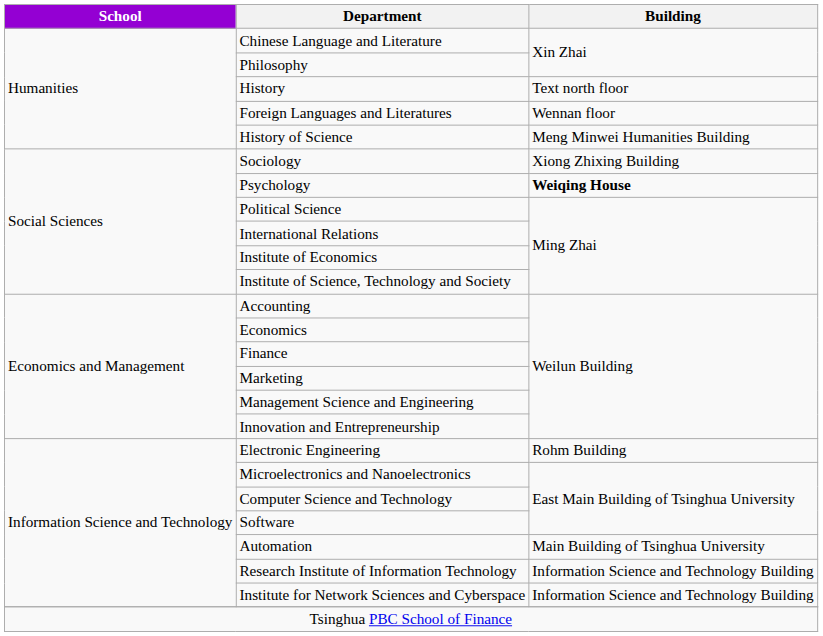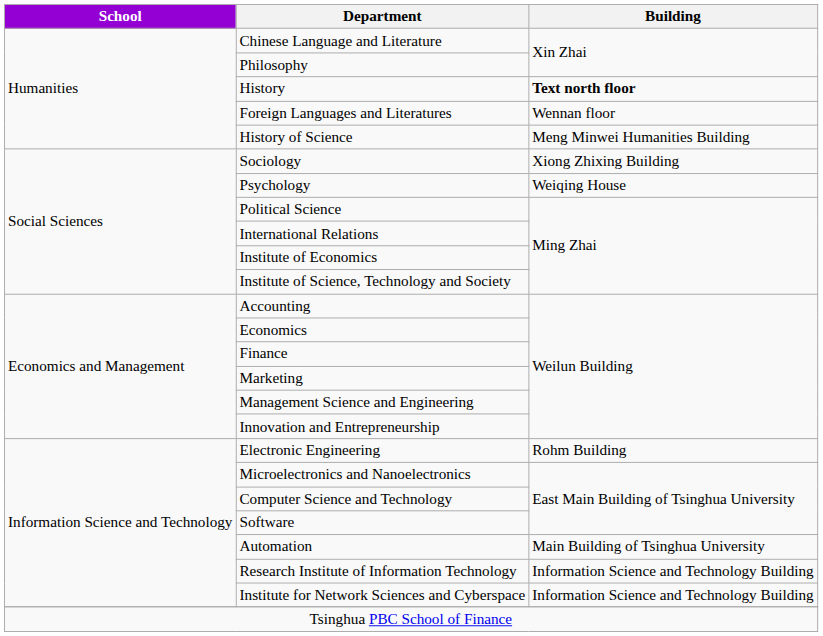History | Building: normal -> bold
Psychology | Building: bold -> normal
